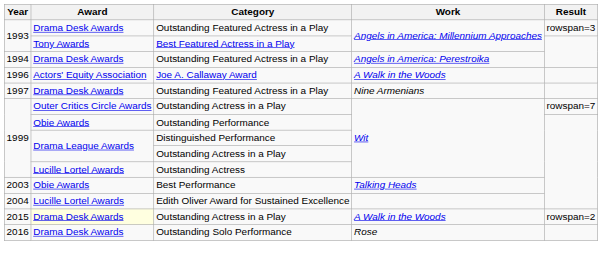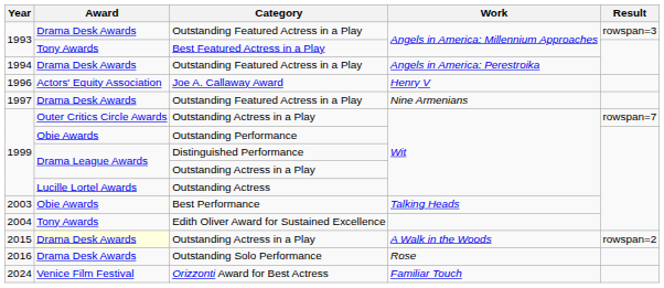Joe A. Callaway Award | Work: A Walk in the Woods -> Henry V
Edith Oliver Award for Sustained Excellence | Award: Lucille Lortel Awards -> Tony Awards
+ row: 2024 | Venice Film Festival | Orizzonti Award for Best Actress | Familiar Touch
